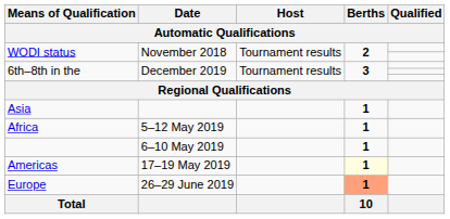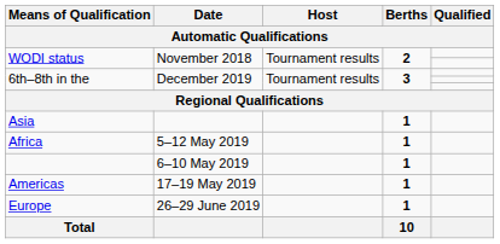Americas | Berths: lightyellow background -> no background
Europe | Berths: lightsalmon background -> no background
